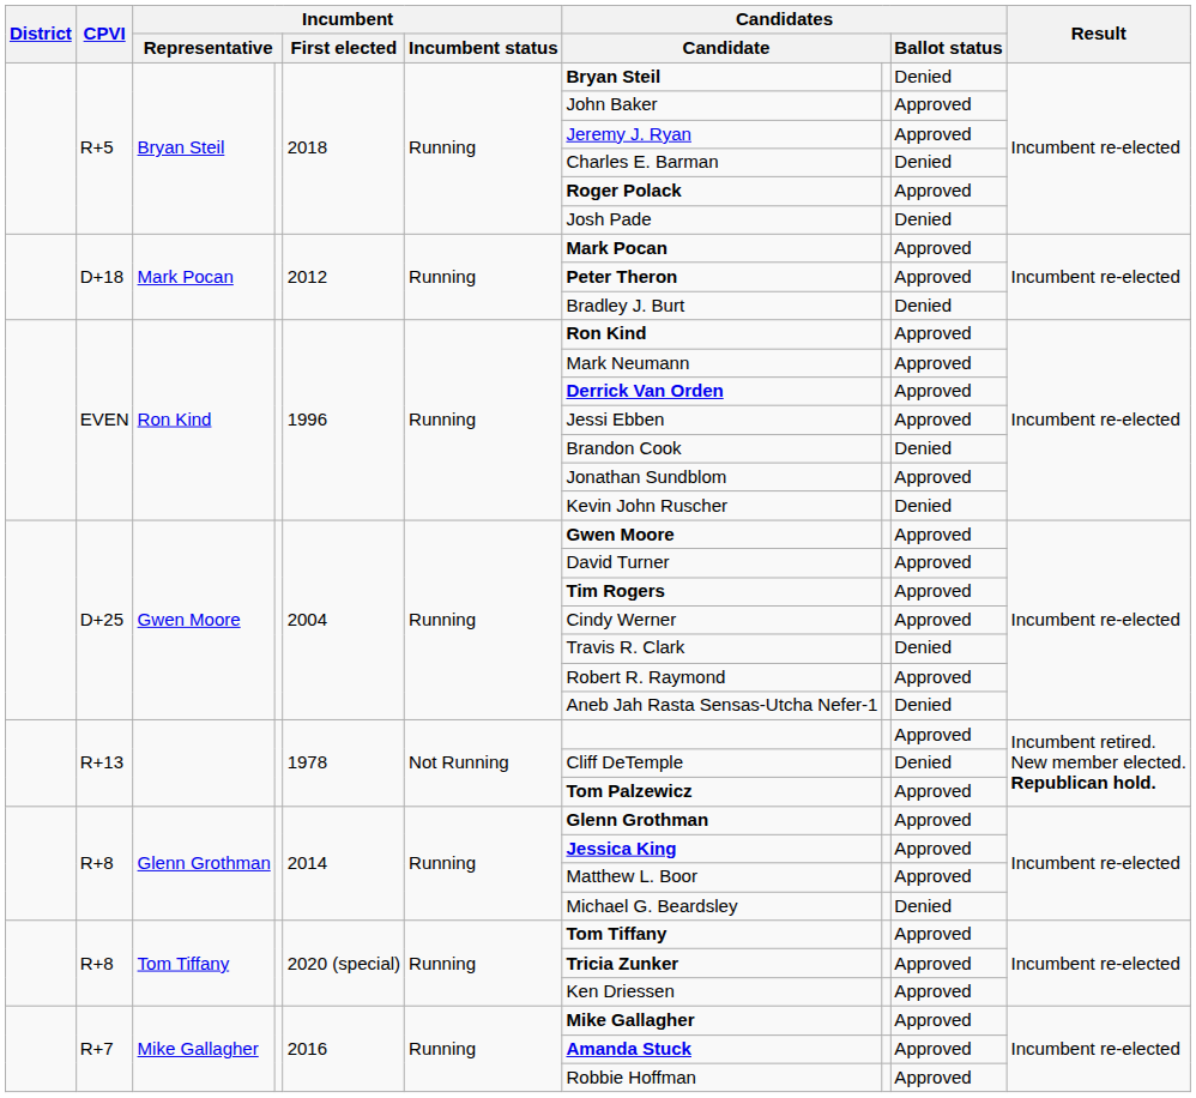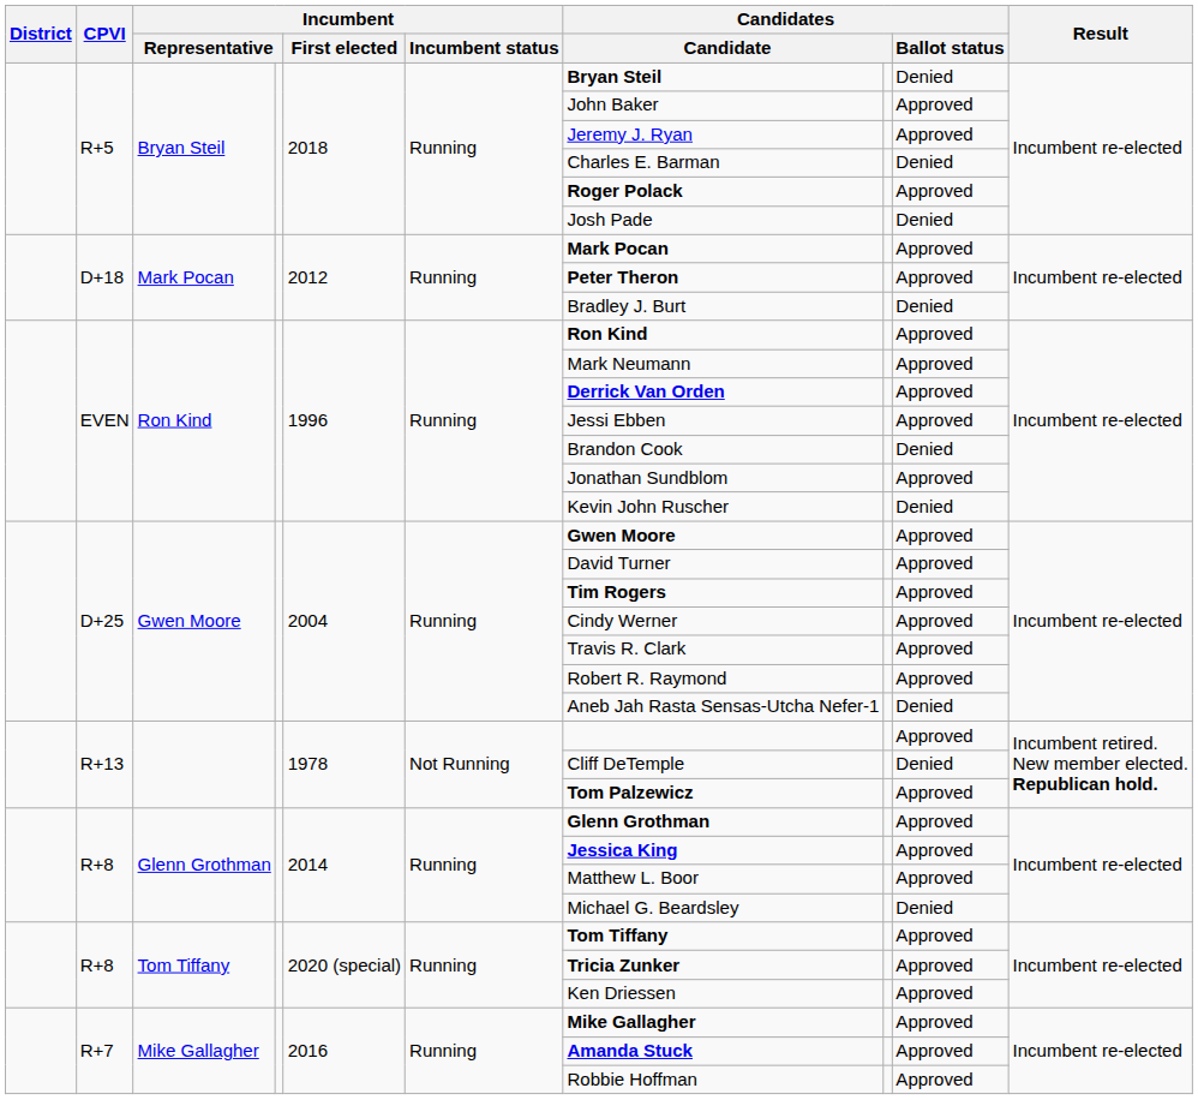row 23 | Candidates / Ballot status: Denied -> Approved
